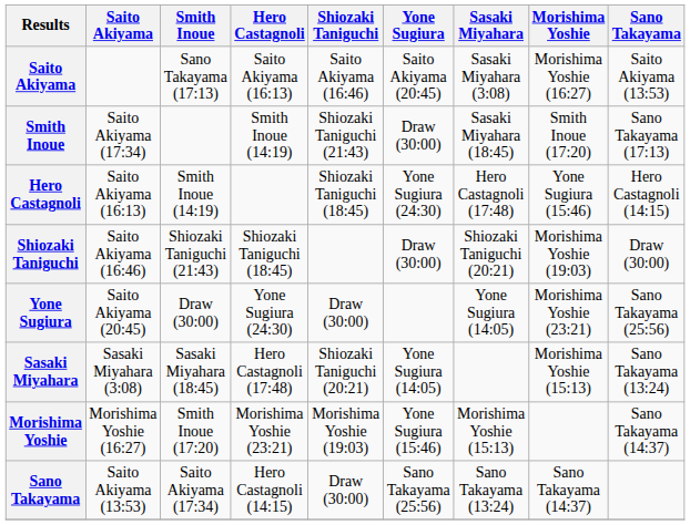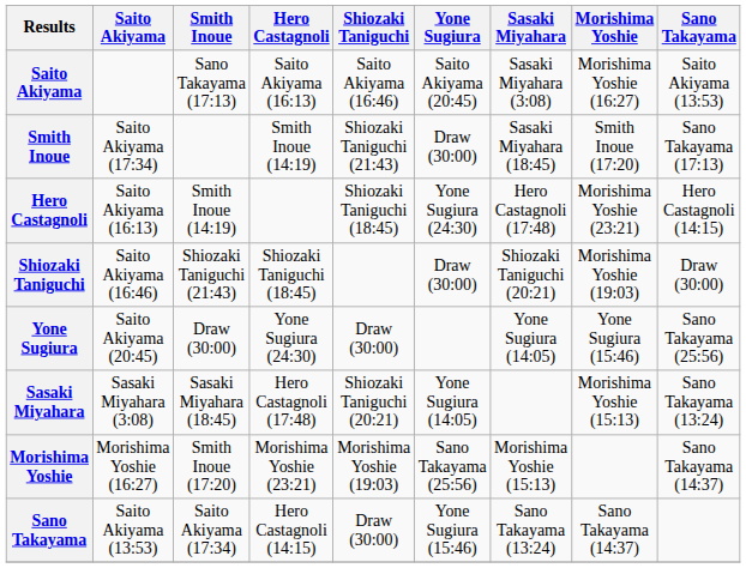row 4 | Morishima Yoshie: Yone Sugiura (15:46) -> Morishima Yoshie (23:21)
row 6 | Morishima Yoshie: Morishima Yoshie (23:21) -> Yone Sugiura (15:46)
row 8 | Yone Sugiura: Yone Sugiura (15:46) -> Sano Takayama (25:56)
row 9 | Yone Sugiura: Sano Takayama (25:56) -> Yone Sugiura (15:46)
